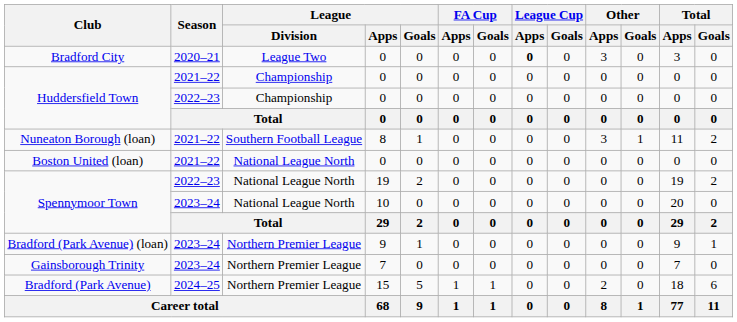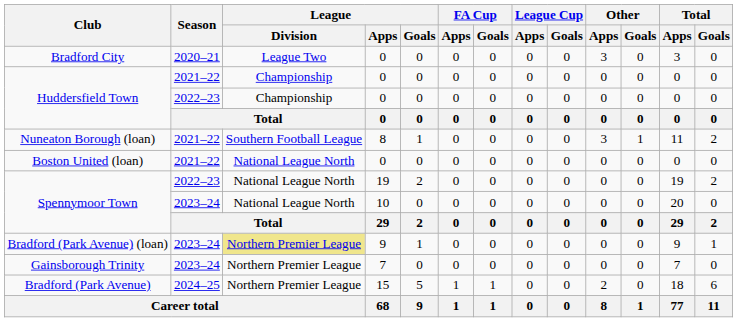Bradford City | League Cup / Apps: bold -> normal
Bradford (Park Avenue) (loan) | League / Division: no background -> khaki background
